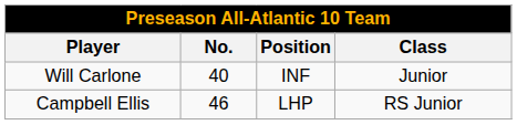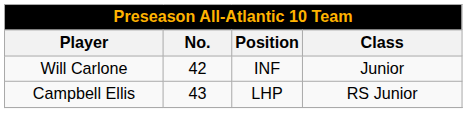Will Carlone | No.: 40 -> 42
Campbell Ellis | No.: 46 -> 43
